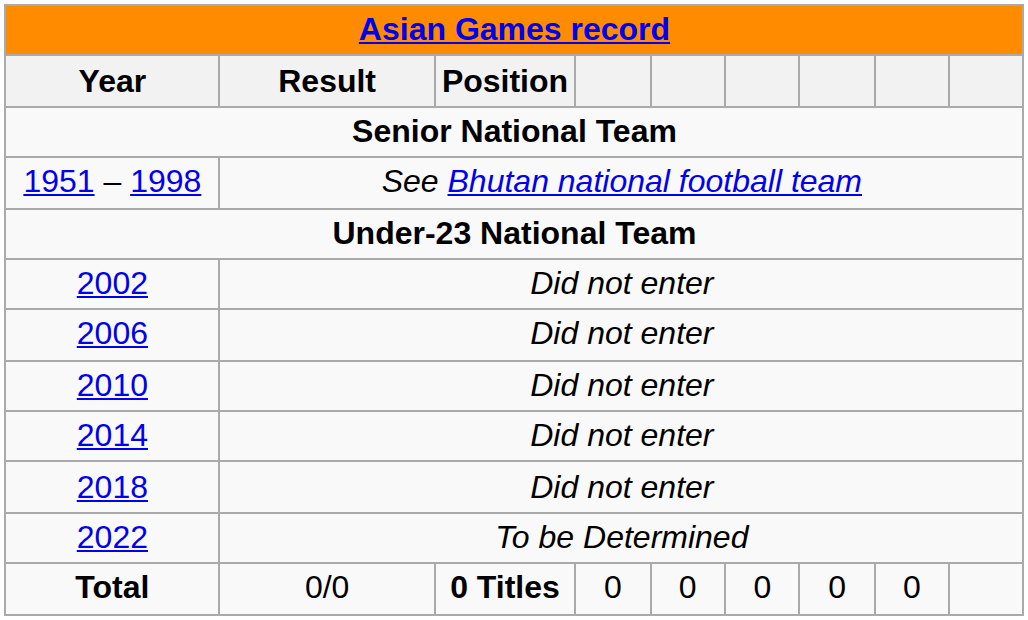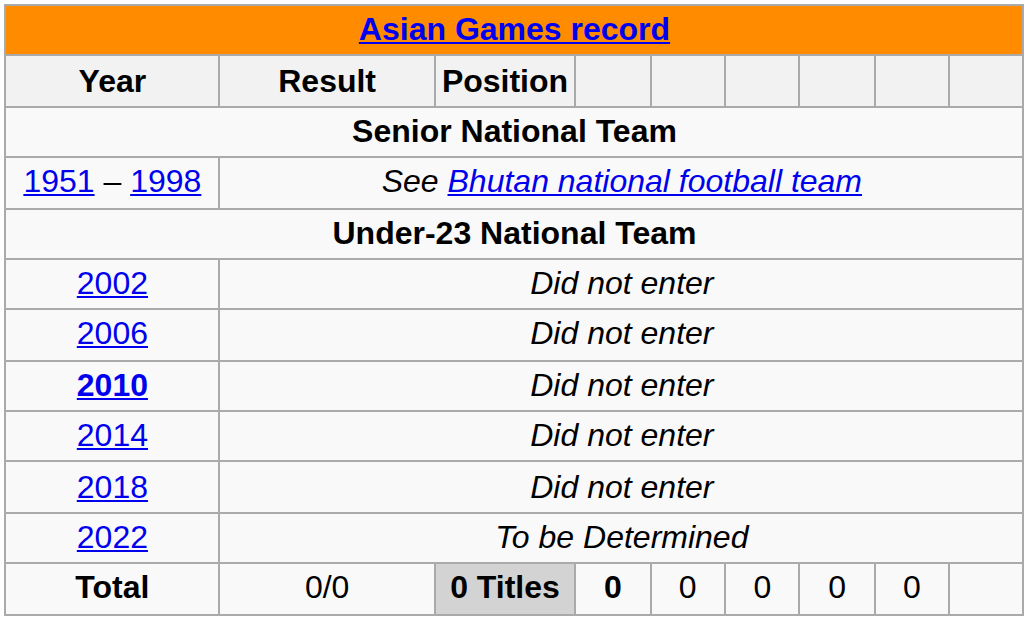2010 | Year: normal -> bold
Total | Position: no background -> lightgrey background
Total | column 4: normal -> bold
